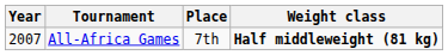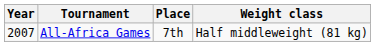row 2 | Weight class: bold -> normal
